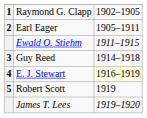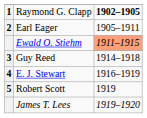Raymond G. Clapp | column 3: normal -> bold
Ewald O. Stiehm | column 3: no background -> lightsalmon background
E. J. Stewart | column 3: lightyellow background -> no background
